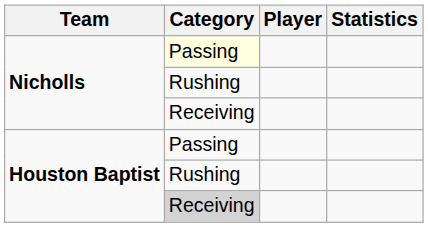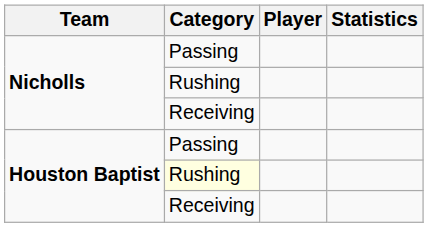Nicholls / Passing | Category: lightyellow background -> no background
Houston Baptist / Rushing | Category: no background -> lightyellow background
Houston Baptist / Receiving | Category: lightgrey background -> no background
